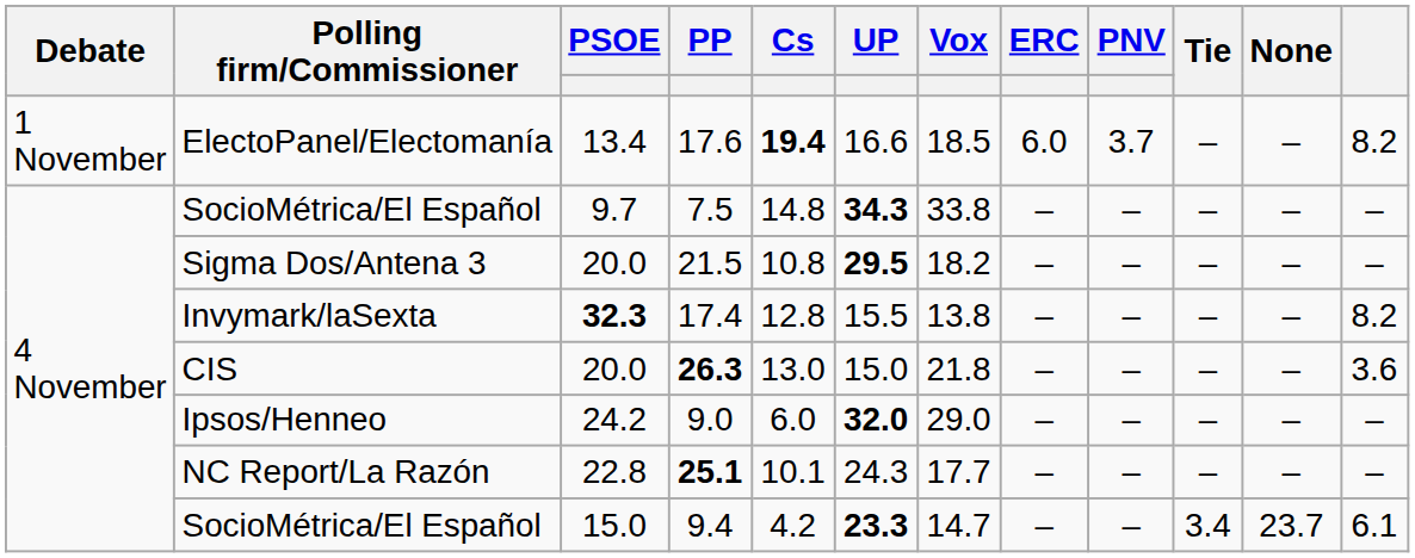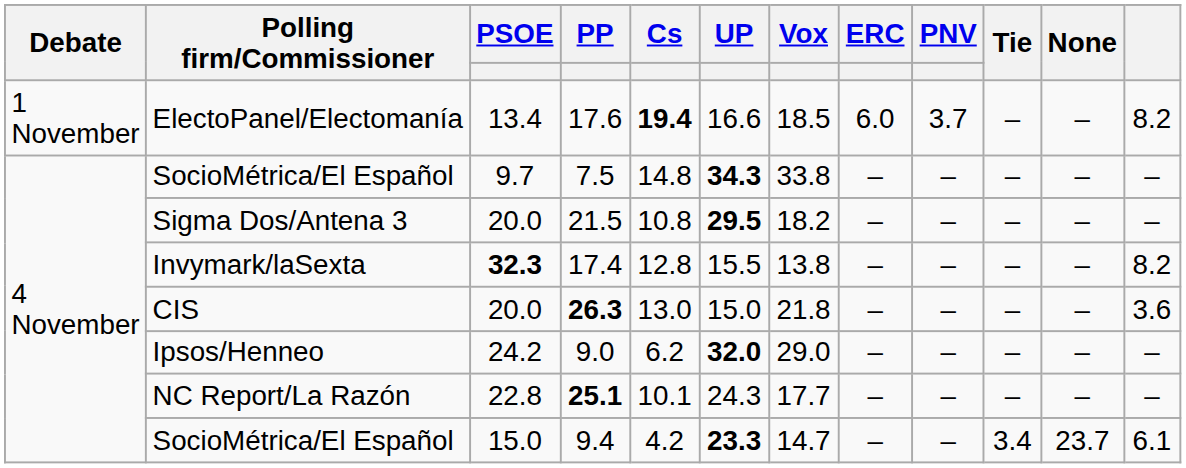9.0 | Cs: 6.0 -> 6.2
